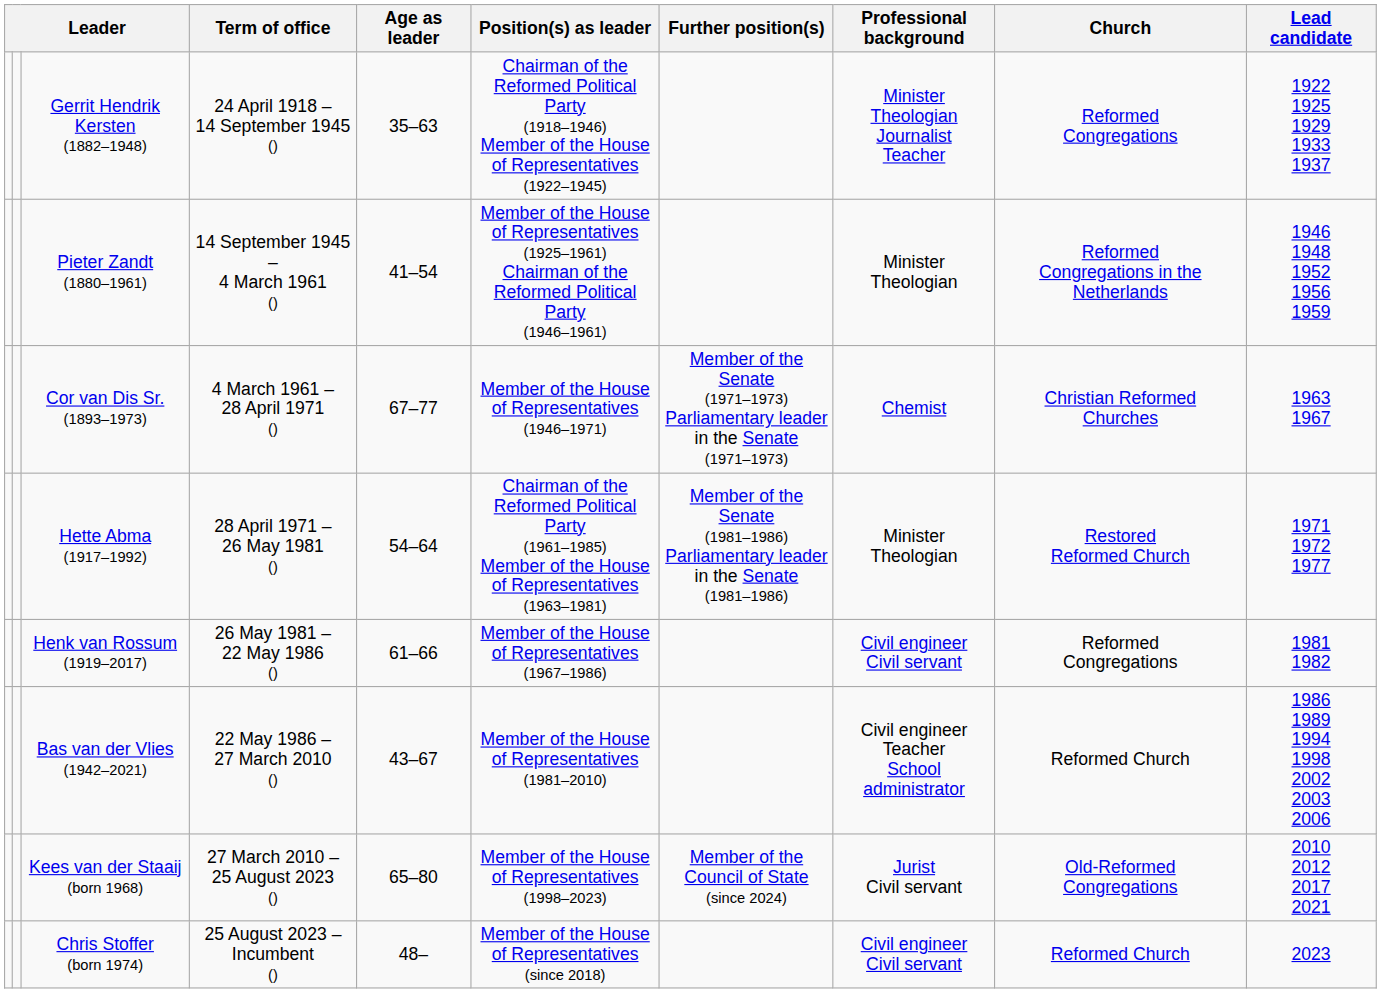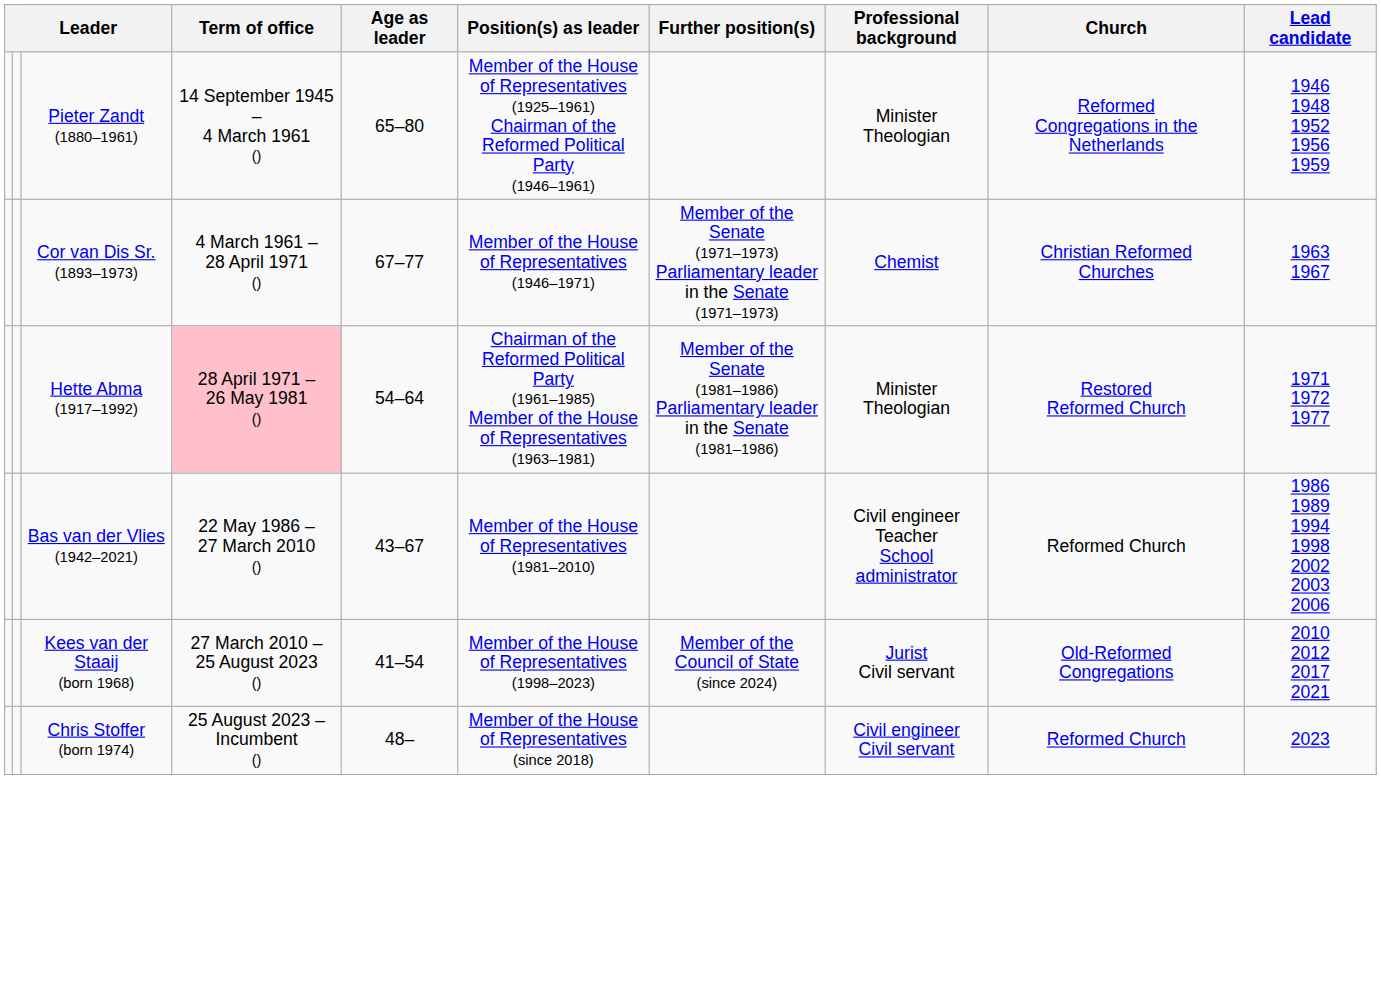- row: Gerrit Hendrik Kersten (1882–1948) | 24 April 1918 – 14 September 1945 () | 35–63 | Chairman of the Reformed Political Party (1918–1946) Member of the House of Representatives (1922–1945) | Minister Theologian Journalist Teacher | Reformed Congregations | 1922 1925 1929 1933 1937
Pieter Zandt (1880–1961) | Age as leader: 41–54 -> 65–80
Hette Abma (1917–1992) | Term of office: no background -> pink background
- row: Henk van Rossum (1919–2017) | 26 May 1981 – 22 May 1986 () | 61–66 | Member of the House of Representatives (1967–1986) | Civil engineer Civil servant | Reformed Congregations | 1981 1982
Kees van der Staaij (born 1968) | Age as leader: 65–80 -> 41–54
